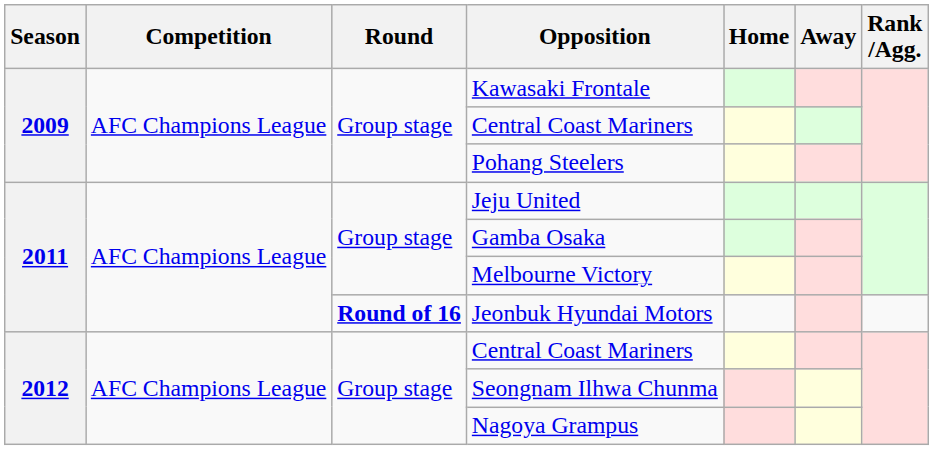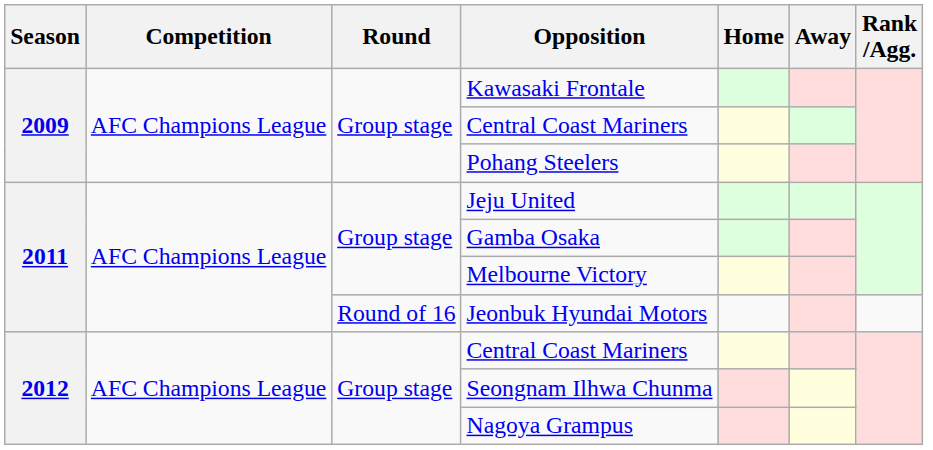Jeonbuk Hyundai Motors | Round: bold -> normal
